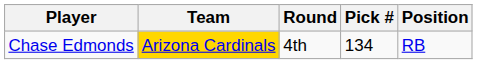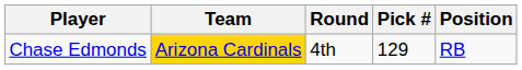Chase Edmonds | Pick #: 134 -> 129
